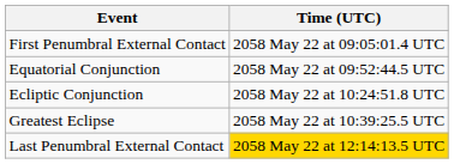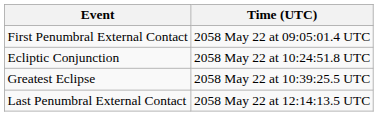- row: Equatorial Conjunction | 2058 May 22 at 09:52:44.5 UTC
Last Penumbral External Contact | Time (UTC): gold background -> no background
